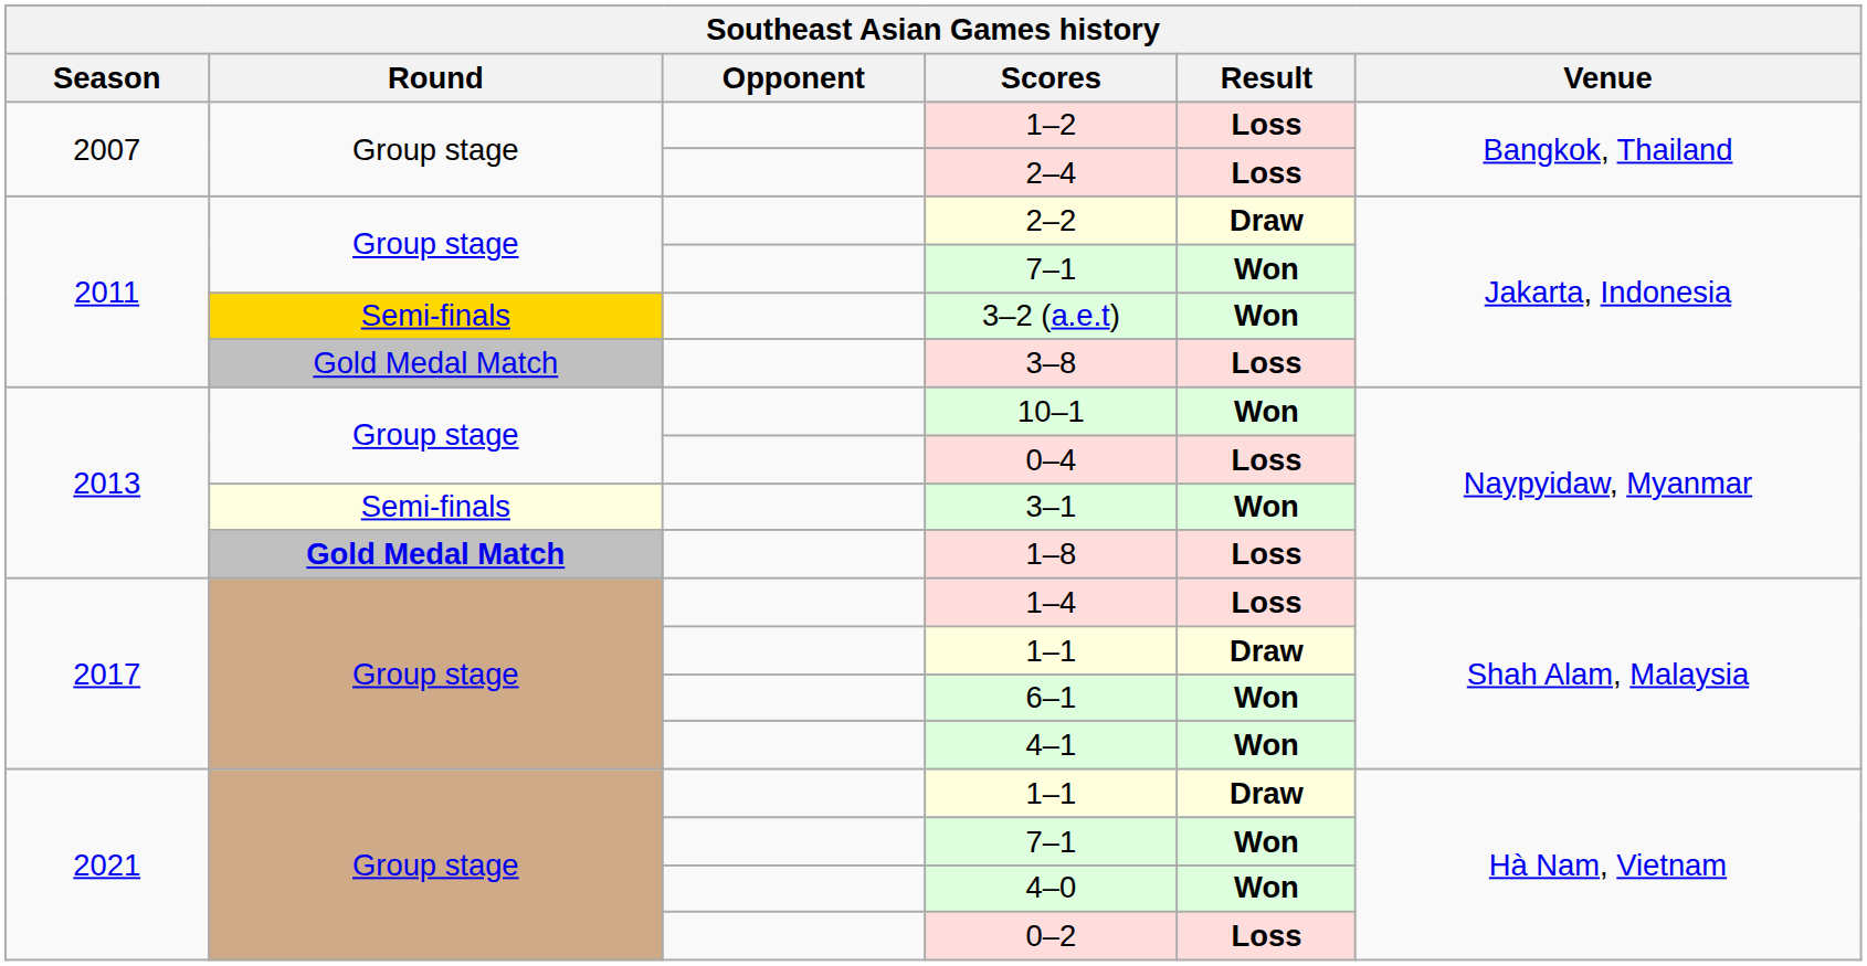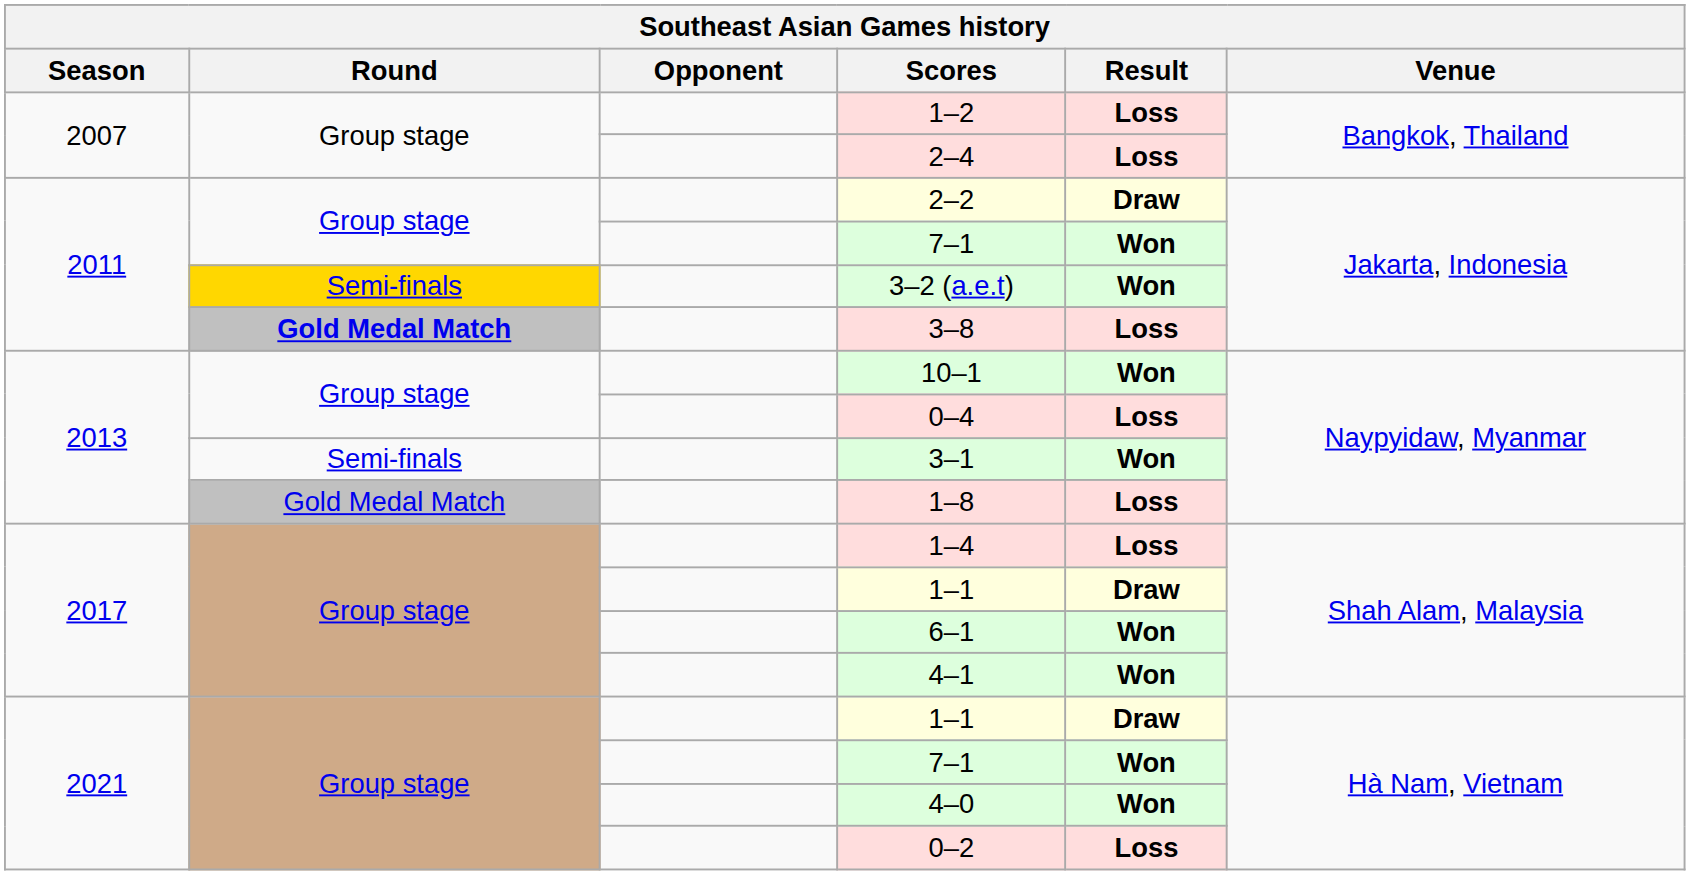3–8 | Round: normal -> bold
3–1 | Round: lightyellow background -> no background
1–8 | Round: bold -> normal
